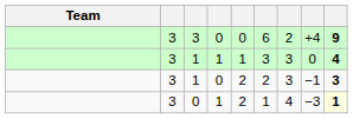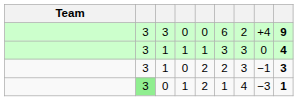row 5 | column 2: no background -> lightgreen background
row 5 | column 9: lightyellow background -> no background
